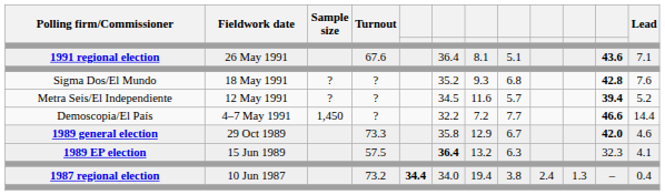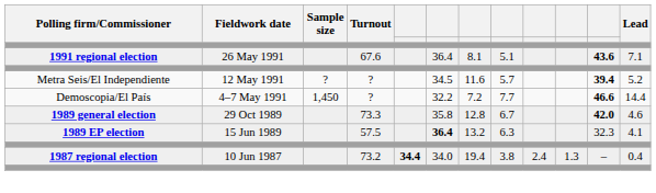- row: Sigma Dos/El Mundo | 18 May 1991 | ? | ? | 35.2 | 9.3 | 6.8 | 42.8 | 7.6
1989 general election | column 7: 12.9 -> 12.8
